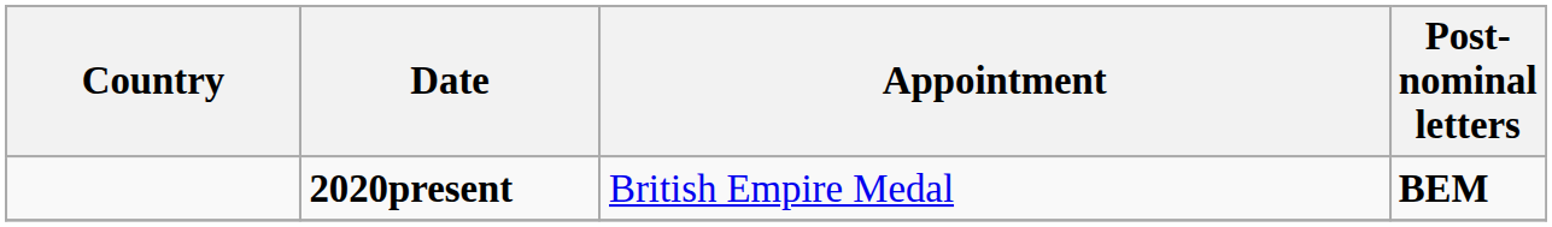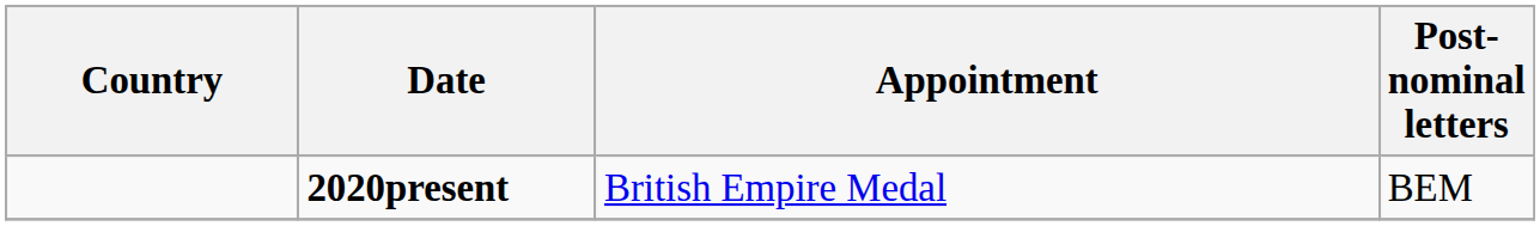2020present | Post-nominal letters: bold -> normal
